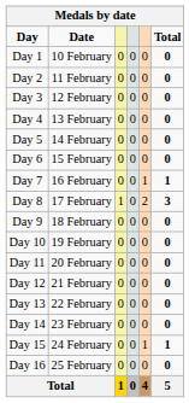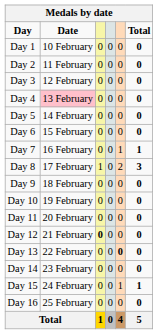Day 4 | Date: no background -> pink background
Day 12 | column 3: normal -> bold
Day 13 | column 5: normal -> bold
